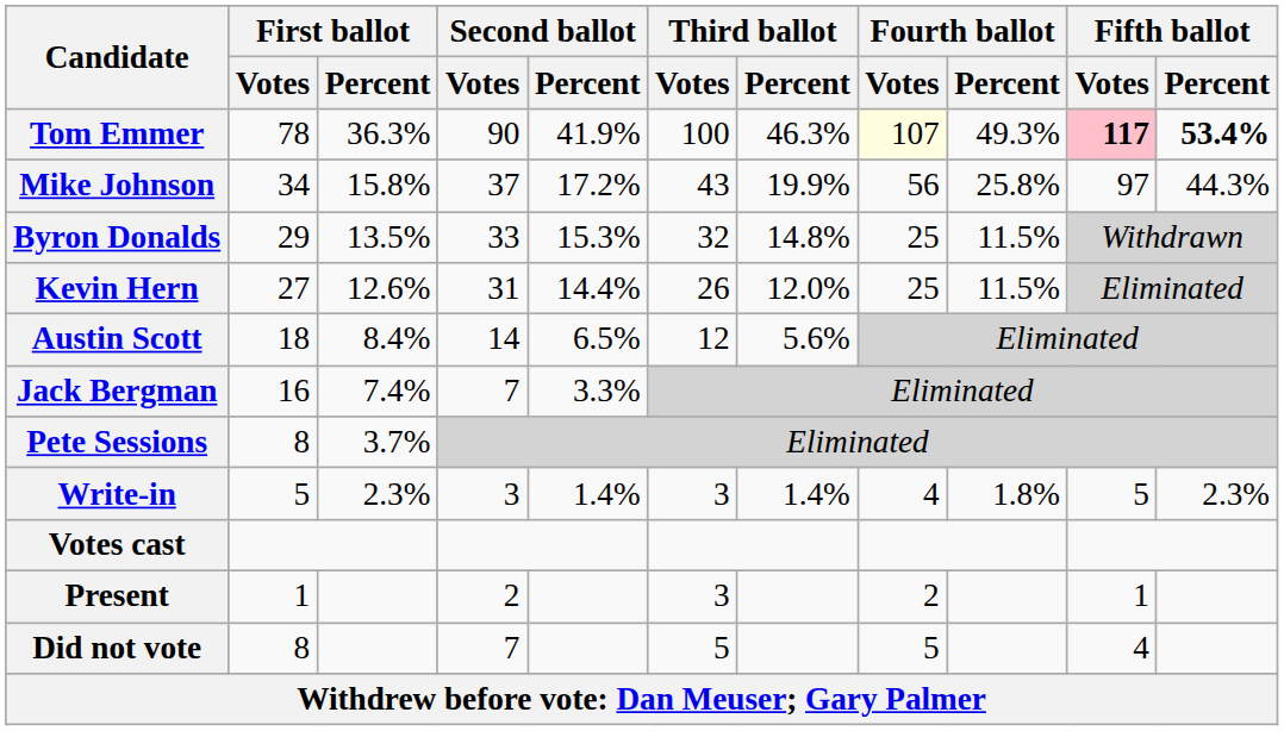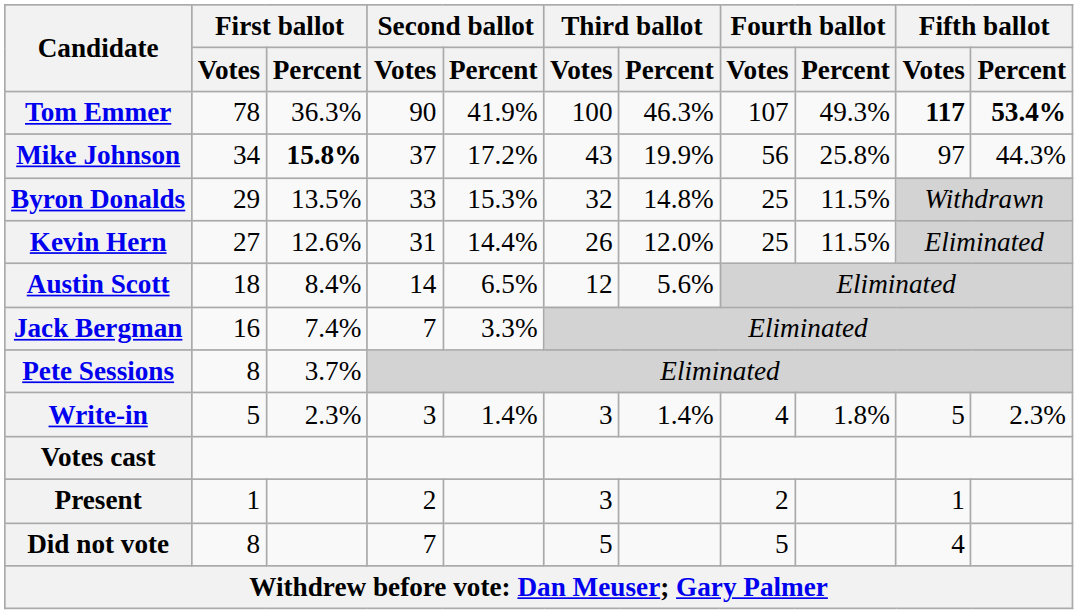Tom Emmer | Fourth ballot / Votes: lightyellow background -> no background
Tom Emmer | Fifth ballot / Votes: pink background -> no background
Mike Johnson | First ballot / Percent: normal -> bold
